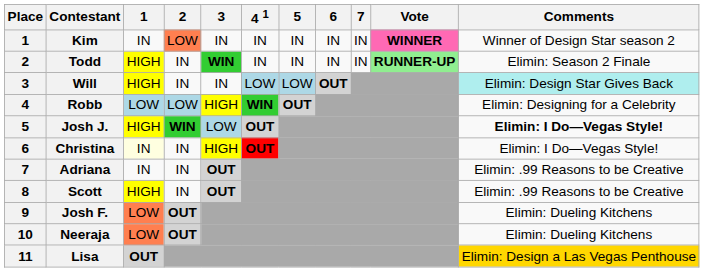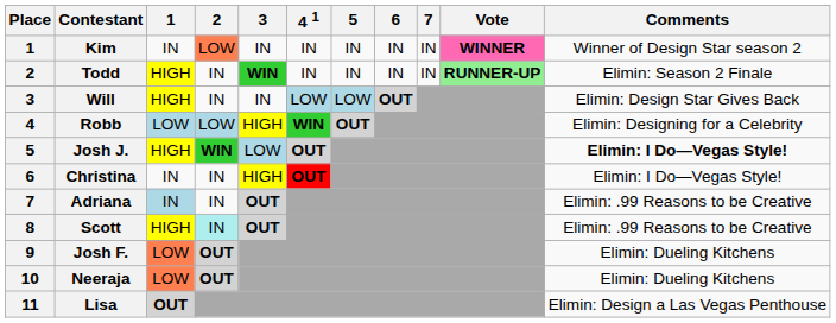Will | Comments: paleturquoise background -> no background
Christina | 1: lightyellow background -> no background
Adriana | 1: no background -> lightblue background
Scott | 2: no background -> paleturquoise background
Lisa | Comments: gold background -> no background
